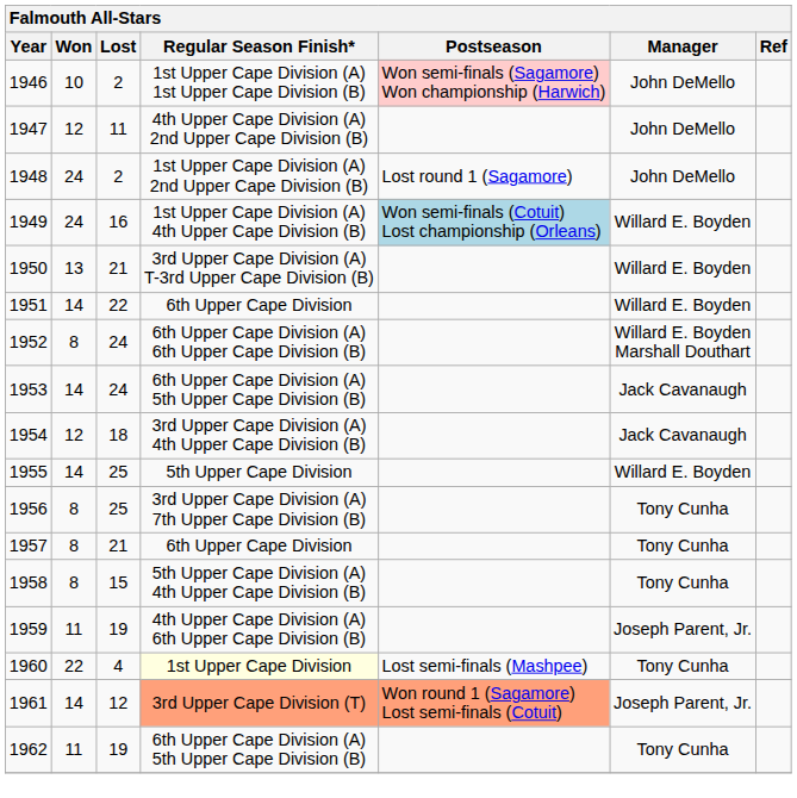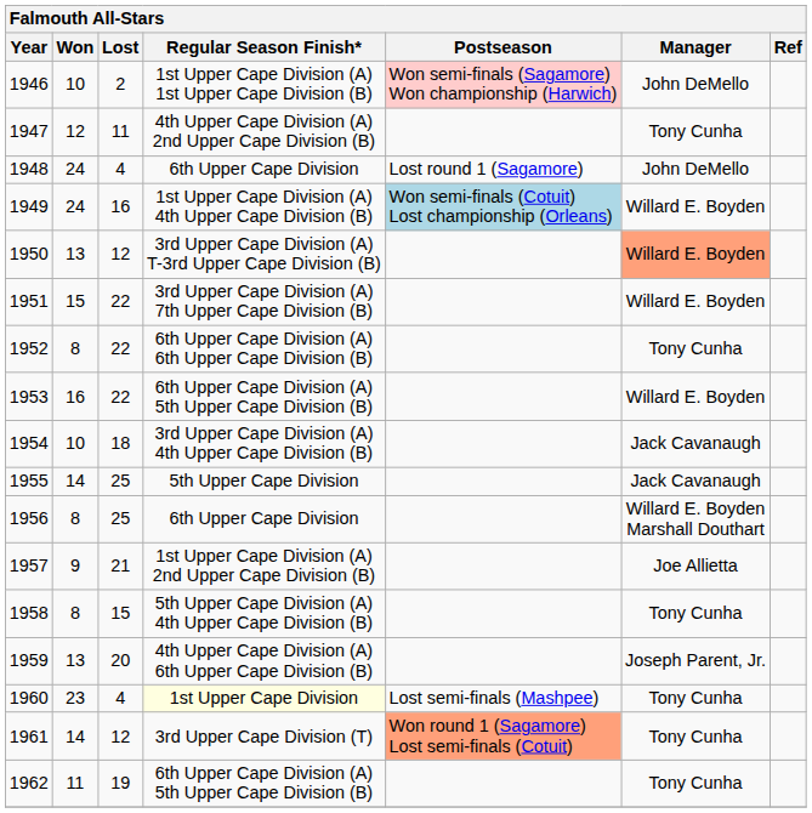1947 | Manager: John DeMello -> Tony Cunha
1948 | Lost: 2 -> 4
1948 | Regular Season Finish*: 1st Upper Cape Division (A) 2nd Upper Cape Division (B) -> 6th Upper Cape Division
1950 | Lost: 21 -> 12
1950 | Manager: no background -> lightsalmon background
1951 | Won: 14 -> 15
1951 | Regular Season Finish*: 6th Upper Cape Division -> 3rd Upper Cape Division (A) 7th Upper Cape Division (B)
1952 | Lost: 24 -> 22
1952 | Manager: Willard E. Boyden Marshall Douthart -> Tony Cunha
1953 | Won: 14 -> 16
1953 | Lost: 24 -> 22
1953 | Manager: Jack Cavanaugh -> Willard E. Boyden
1954 | Won: 12 -> 10
1955 | Manager: Willard E. Boyden -> Jack Cavanaugh
1956 | Regular Season Finish*: 3rd Upper Cape Division (A) 7th Upper Cape Division (B) -> 6th Upper Cape Division
1956 | Manager: Tony Cunha -> Willard E. Boyden Marshall Douthart
1957 | Won: 8 -> 9
1957 | Regular Season Finish*: 6th Upper Cape Division -> 1st Upper Cape Division (A) 2nd Upper Cape Division (B)
1957 | Manager: Tony Cunha -> Joe Allietta
1959 | Won: 11 -> 13
1959 | Lost: 19 -> 20
1960 | Won: 22 -> 23
1961 | Regular Season Finish*: lightsalmon background -> no background
1961 | Manager: Joseph Parent, Jr. -> Tony Cunha
